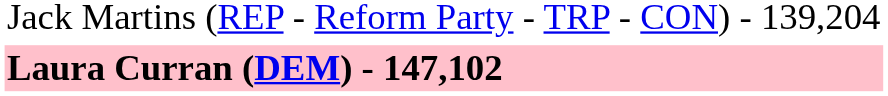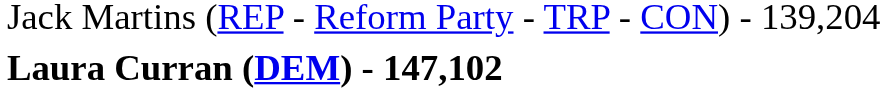row 2 | column 1: pink background -> no background
